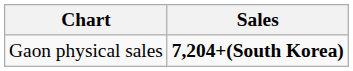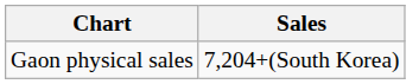Gaon physical sales | Sales: bold -> normal
